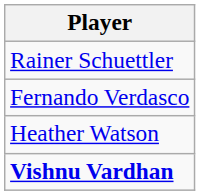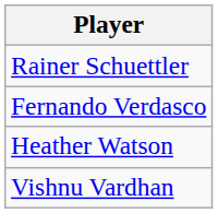row 5 | column 1: bold -> normal
